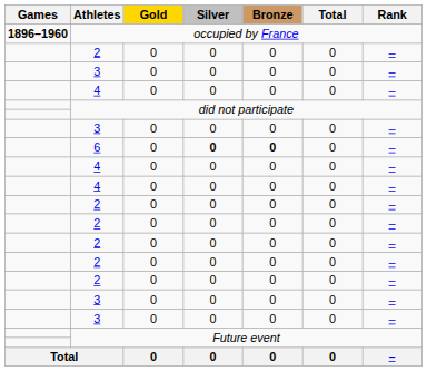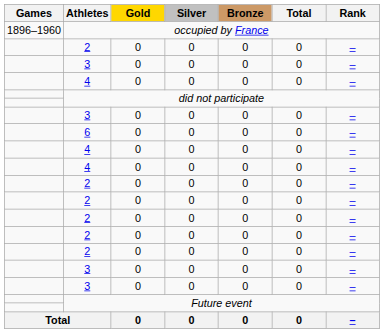occupied by France | Games: bold -> normal
6 | Silver: bold -> normal
6 | Bronze: bold -> normal
